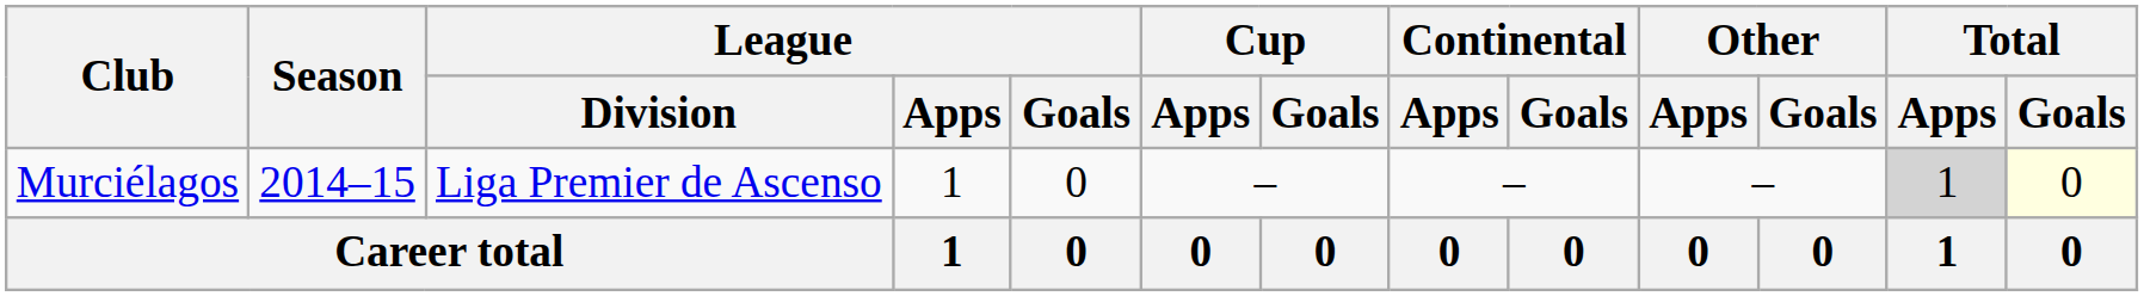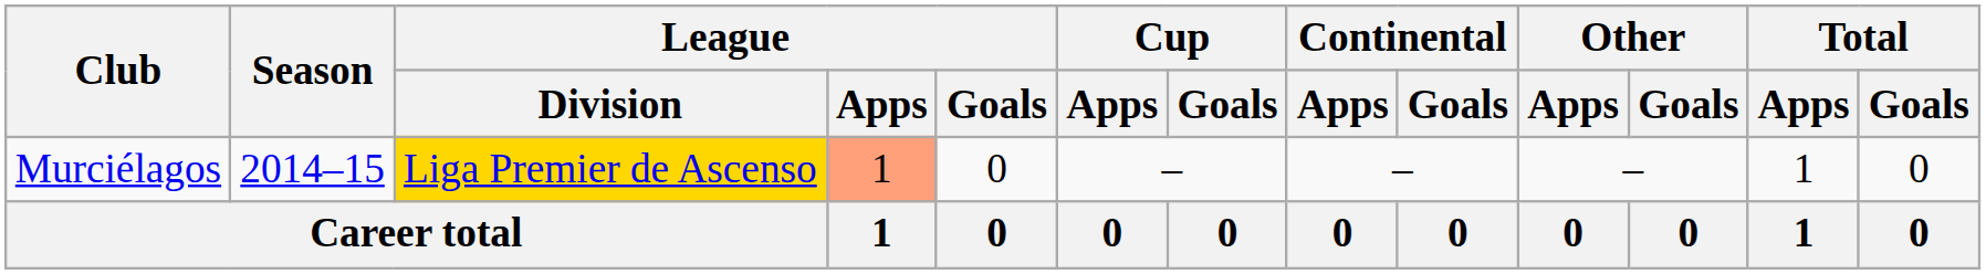Murciélagos | League / Division: no background -> gold background
Murciélagos | League / Apps: no background -> lightsalmon background
Murciélagos | Total / Apps: lightgrey background -> no background
Murciélagos | Total / Goals: lightyellow background -> no background
